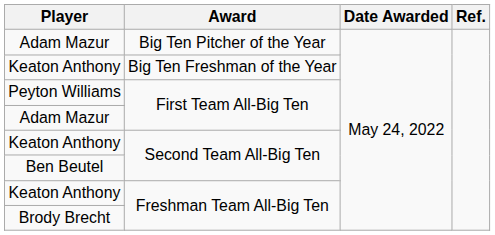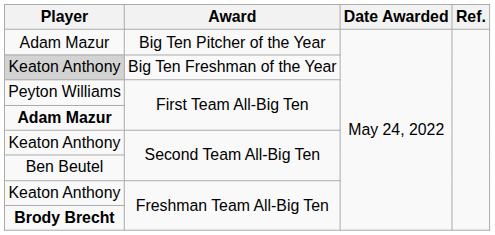Keaton Anthony / Big Ten Freshman of the Year | Player: no background -> lightgrey background
Adam Mazur / First Team All-Big Ten | Player: normal -> bold
Brody Brecht | Player: normal -> bold
